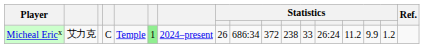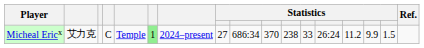Micheal Ericx | column 8: 26 -> 27
Micheal Ericx | column 10: 372 -> 370
Micheal Ericx | column 16: 1.2 -> 1.5
